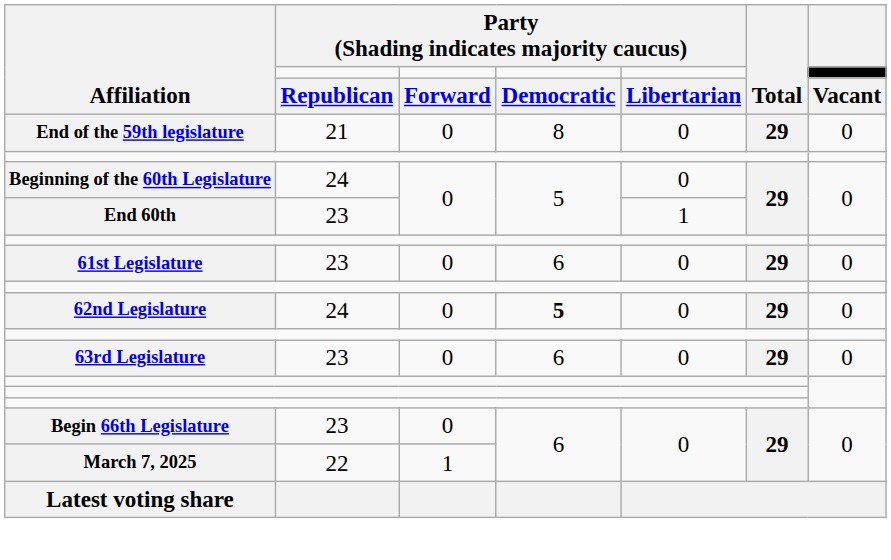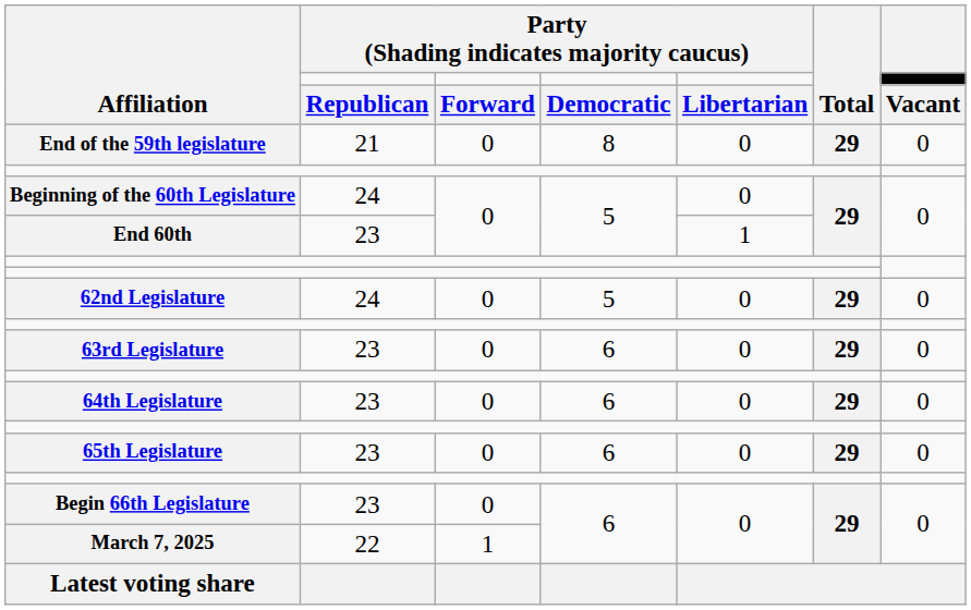- row: 61st Legislature | 23 | 0 | 6 | 0 | 29 | 0
62nd Legislature | column 4: bold -> normal
+ row: 64th Legislature | 23 | 0 | 6 | 0 | 29 | 0
+ row: 65th Legislature | 23 | 0 | 6 | 0 | 29 | 0
